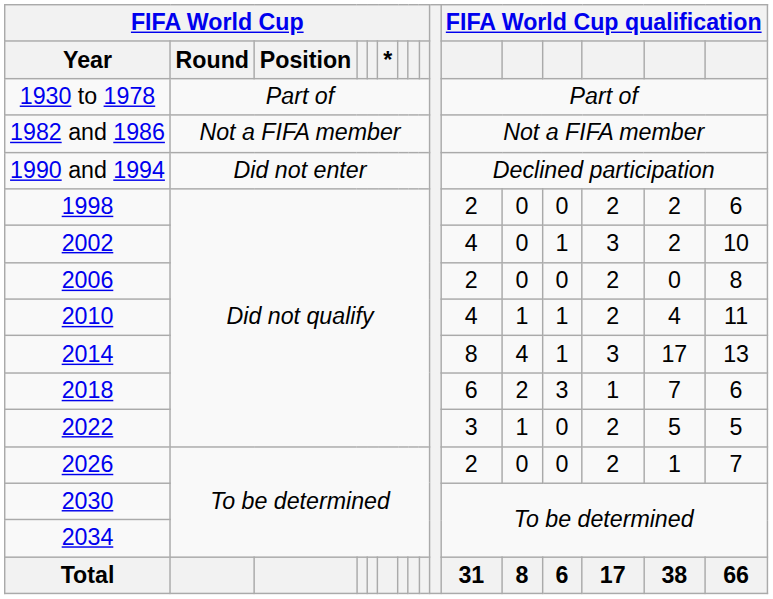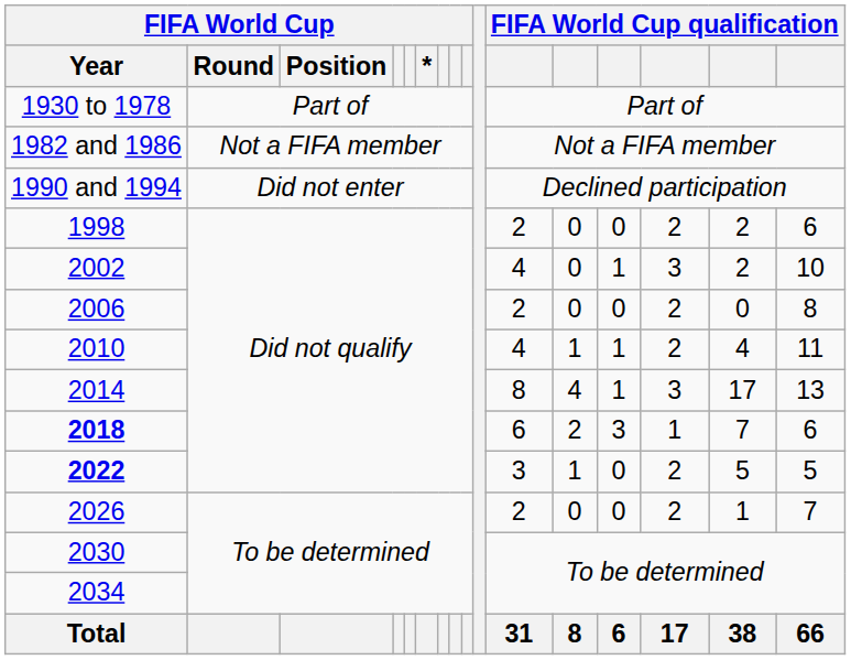2018 | FIFA World Cup / Year: normal -> bold
2022 | FIFA World Cup / Year: normal -> bold
